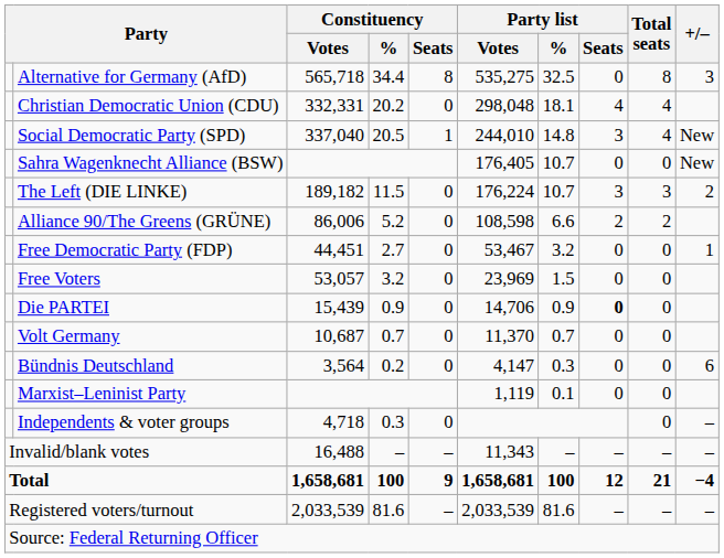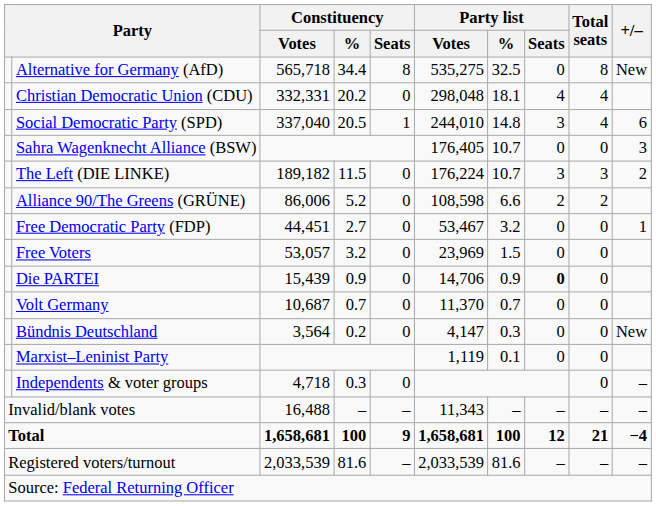Alternative for Germany (AfD) | +/–: 3 -> New
Social Democratic Party (SPD) | +/–: New -> 6
Sahra Wagenknecht Alliance (BSW) | +/–: New -> 3
Bündnis Deutschland | +/–: 6 -> New
